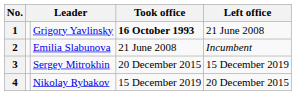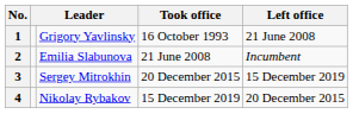1 | Took office: bold -> normal
